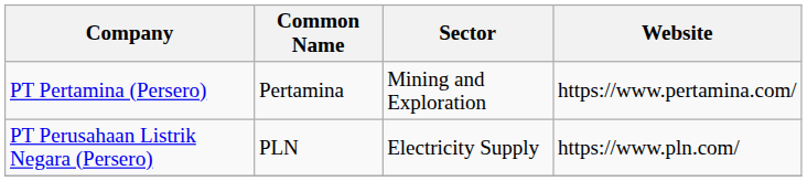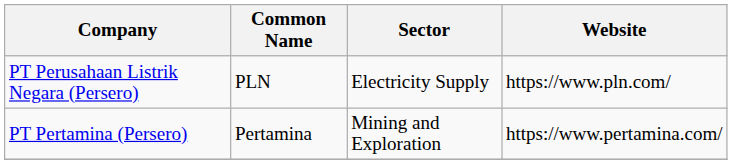rows swapped: PT Perusahaan Listrik Negara (Persero) <-> PT Pertamina (Persero)
